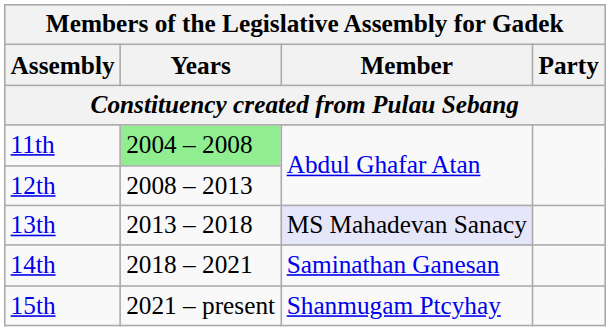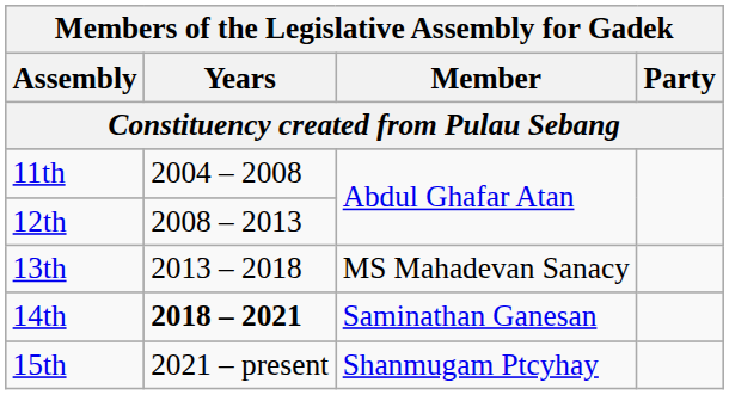11th | Years: lightgreen background -> no background
13th | Member: lavender background -> no background
14th | Years: normal -> bold
